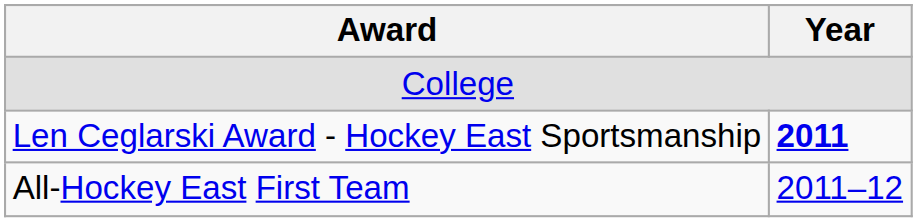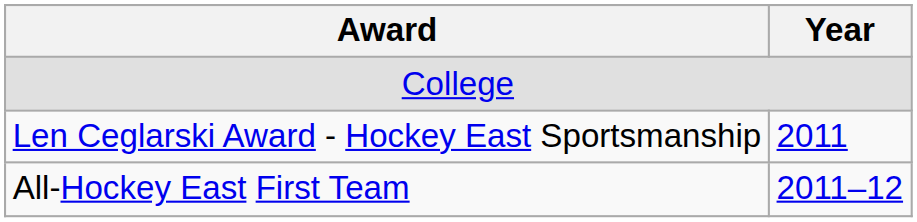Len Ceglarski Award - Hockey East Sportsmanship | Year: bold -> normal
